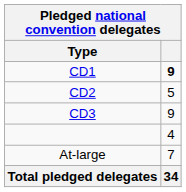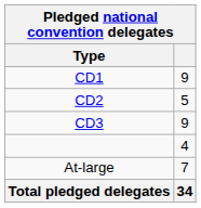CD1 | column 2: bold -> normal
